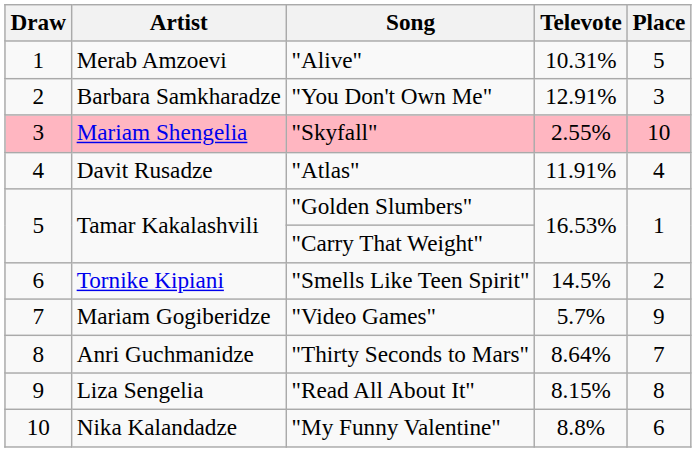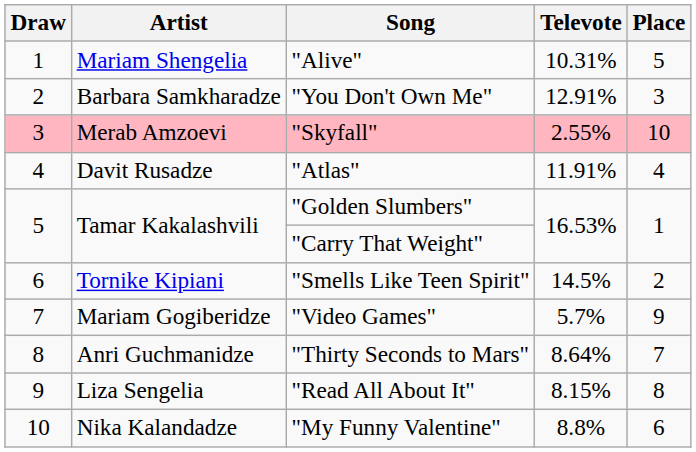"Alive" | Artist: Merab Amzoevi -> Mariam Shengelia
"Skyfall" | Artist: Mariam Shengelia -> Merab Amzoevi
